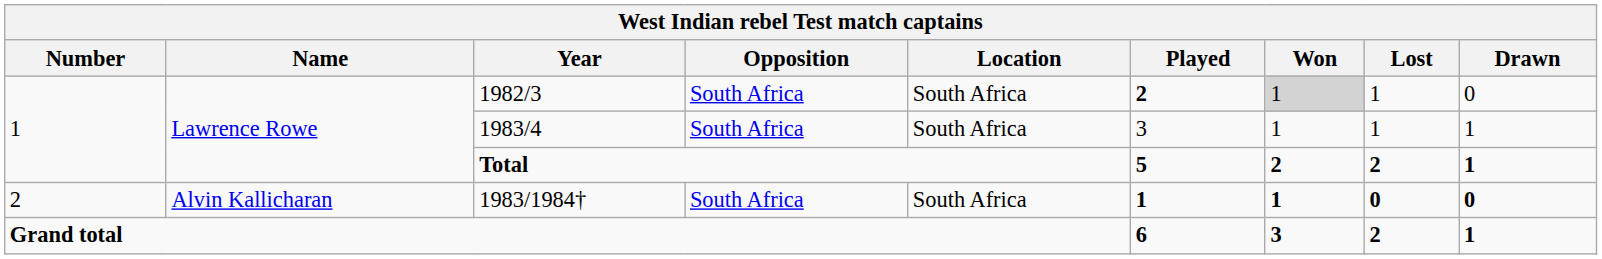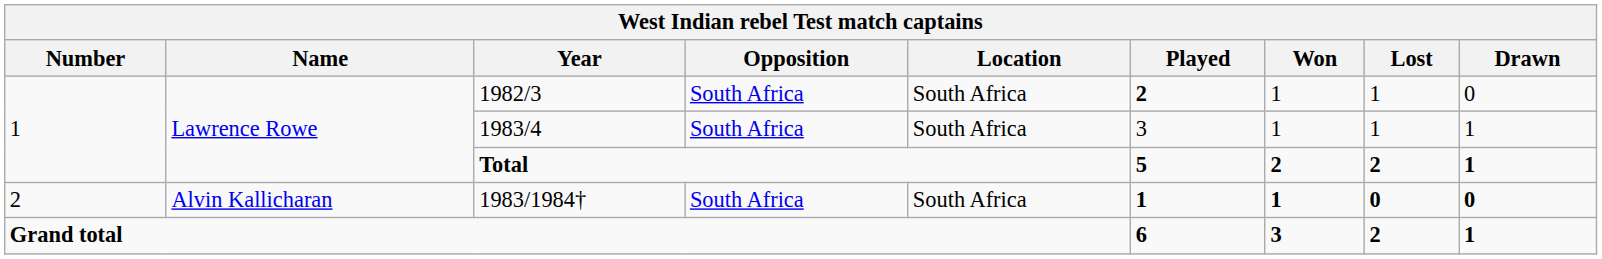1982/3 | Won: lightgrey background -> no background
